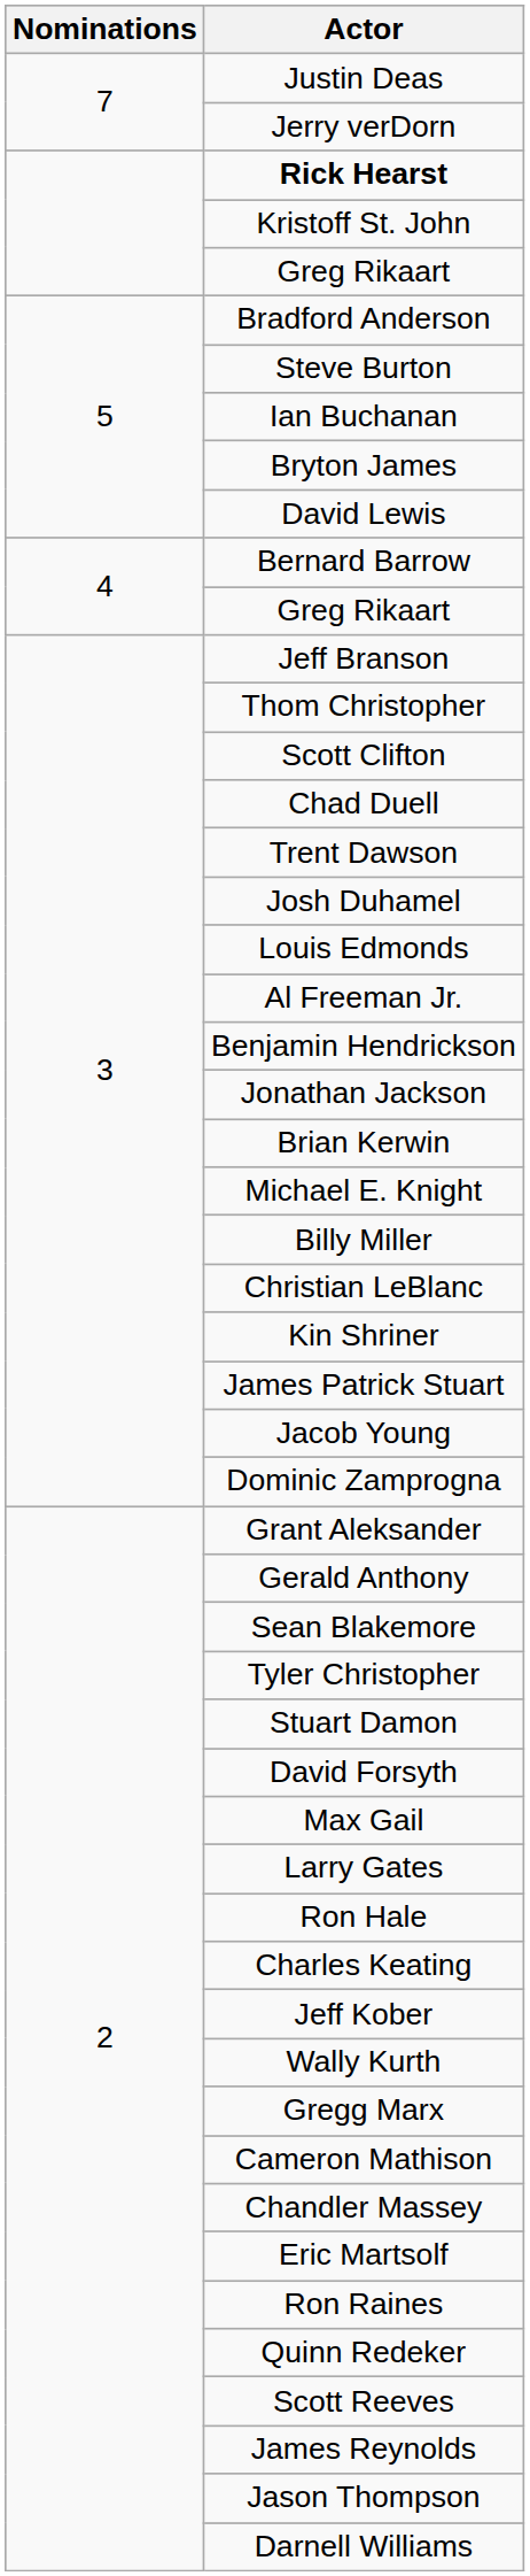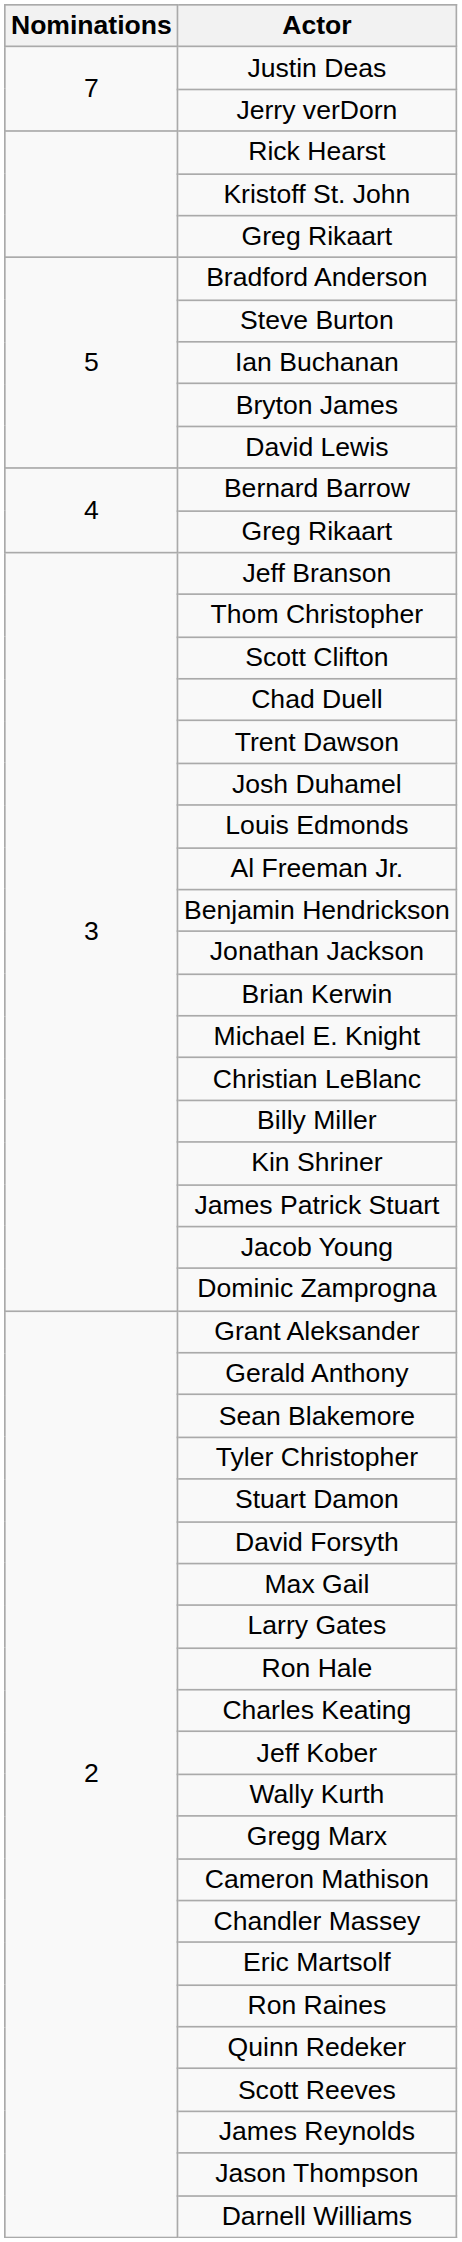row 4 | Actor: bold -> normal
row 26 | Actor: Billy Miller -> Christian LeBlanc
row 27 | Actor: Christian LeBlanc -> Billy Miller
